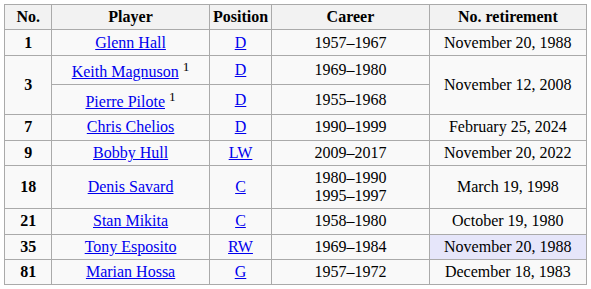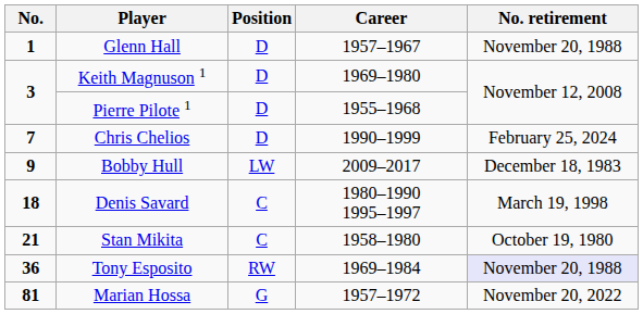Bobby Hull | No. retirement: November 20, 2022 -> December 18, 1983
Tony Esposito | No.: 35 -> 36
Marian Hossa | No. retirement: December 18, 1983 -> November 20, 2022
